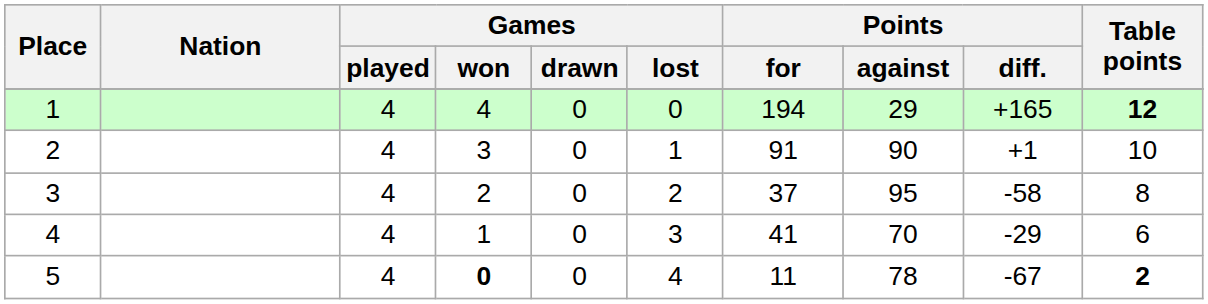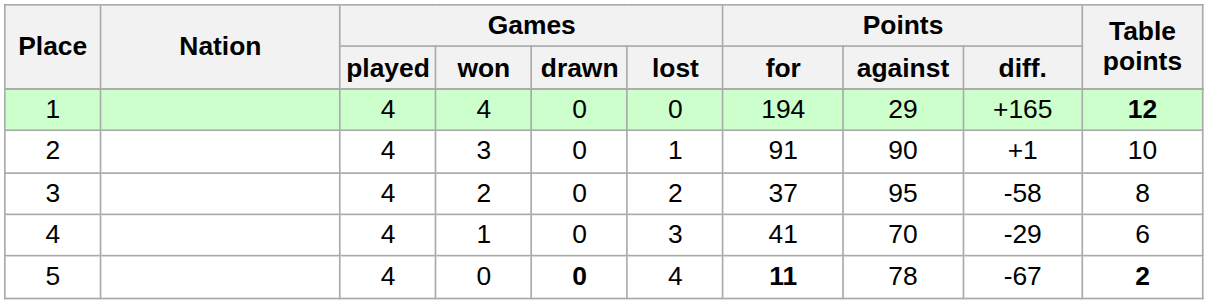5 | Games / won: bold -> normal
5 | Games / drawn: normal -> bold
5 | Points / for: normal -> bold
